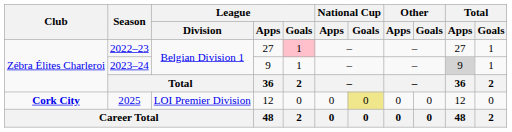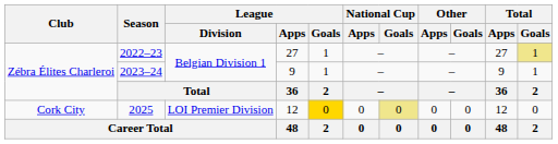2022–23 | League / Goals: pink background -> no background
2022–23 | Total / Goals: no background -> khaki background
2023–24 | Total / Apps: lightgrey background -> no background
2025 | Club: bold -> normal
2025 | League / Goals: no background -> gold background
